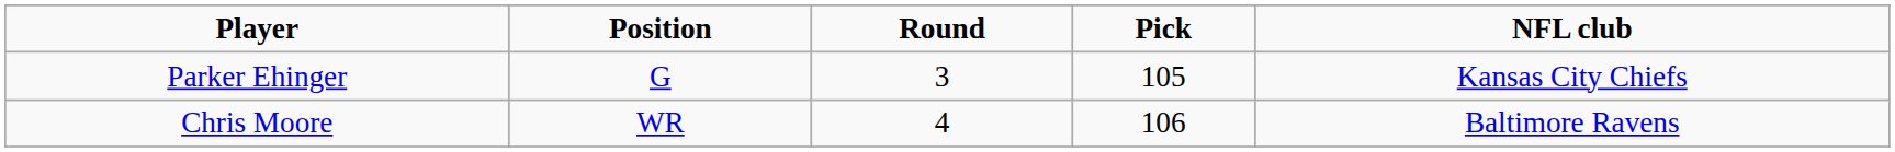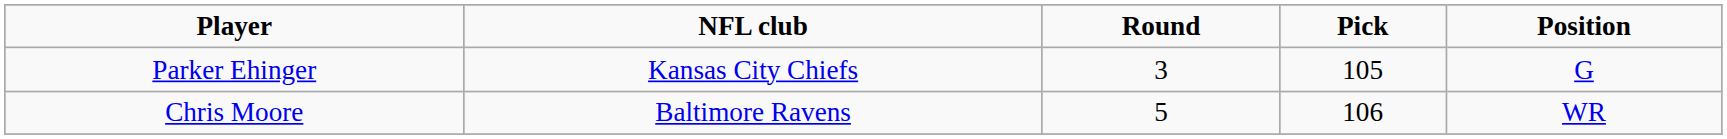columns swapped: Position <-> NFL club
Chris Moore | Round: 4 -> 5
